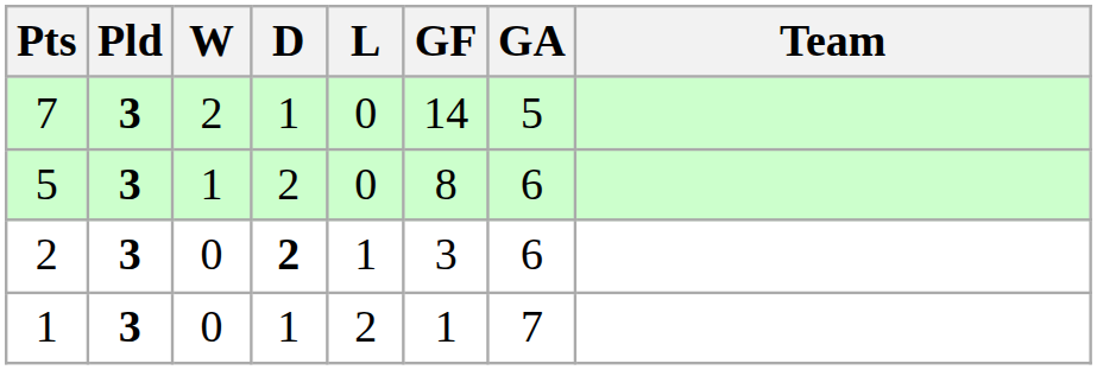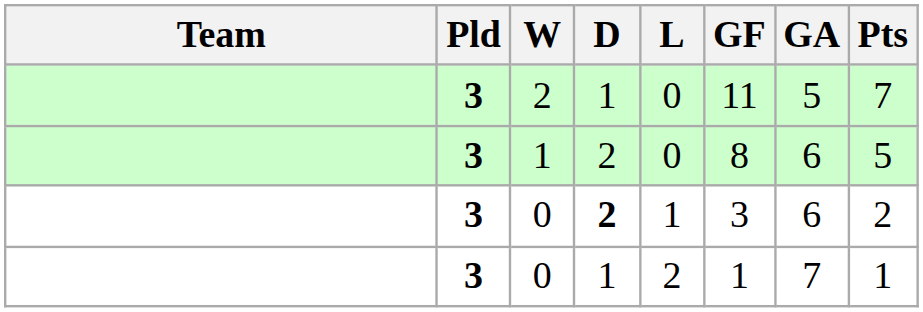columns swapped: Team <-> Pts
row 2 | GF: 14 -> 11
